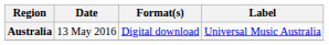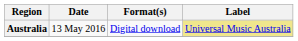Australia | Label: no background -> khaki background
